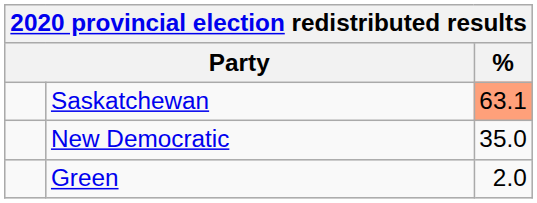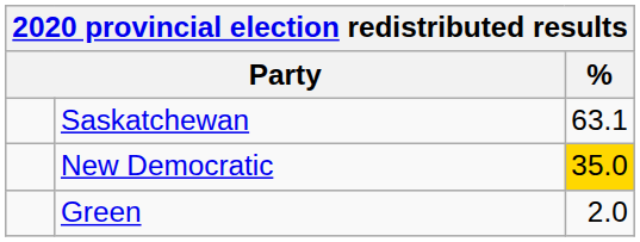Saskatchewan | %: lightsalmon background -> no background
New Democratic | %: no background -> gold background
